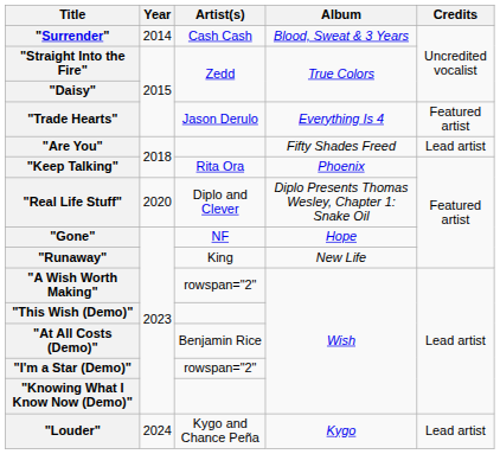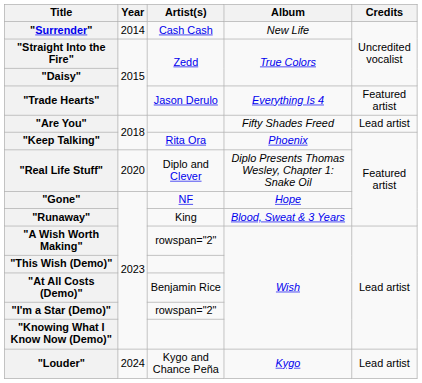"Surrender" | Album: Blood, Sweat & 3 Years -> New Life
"Runaway" | Album: New Life -> Blood, Sweat & 3 Years
